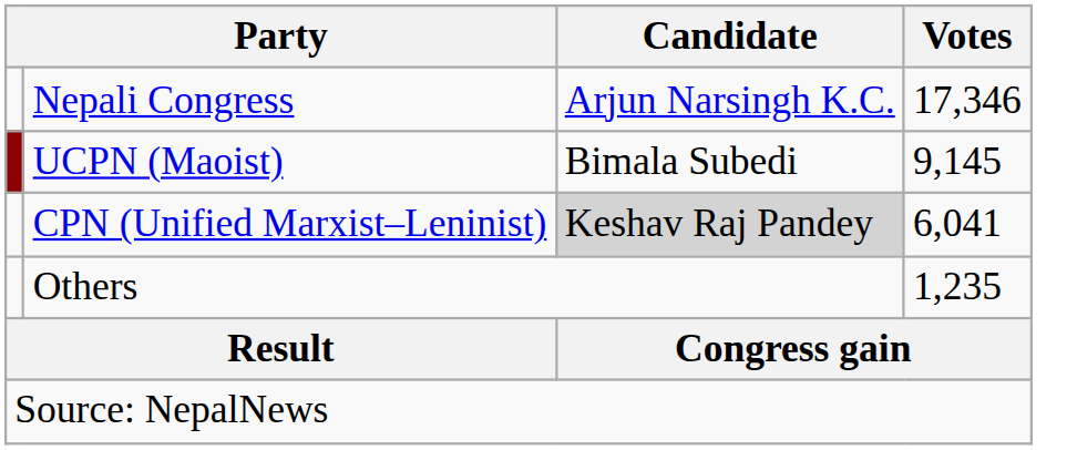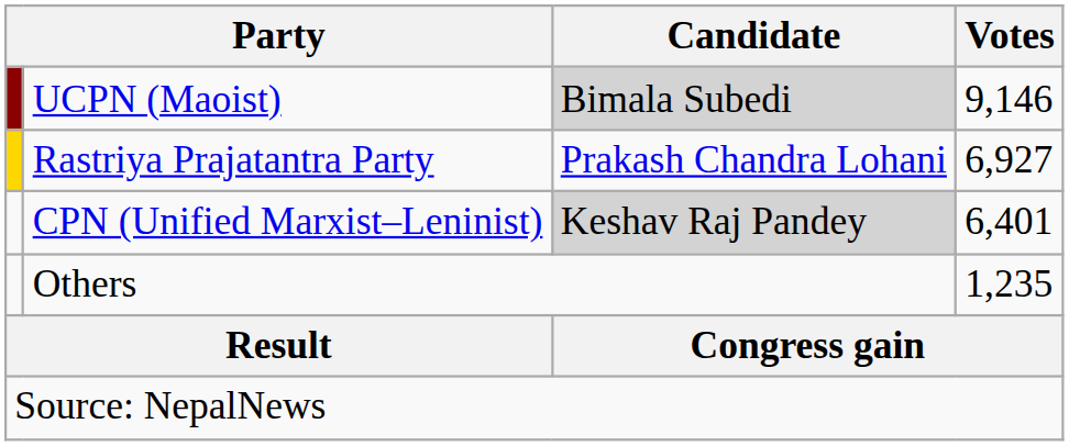- row: Nepali Congress | Arjun Narsingh K.C. | 17,346
UCPN (Maoist) | Candidate: no background -> lightgrey background
UCPN (Maoist) | Votes: 9,145 -> 9,146
+ row: Rastriya Prajatantra Party | Prakash Chandra Lohani | 6,927
CPN (Unified Marxist–Leninist) | Votes: 6,041 -> 6,401
